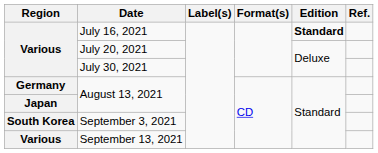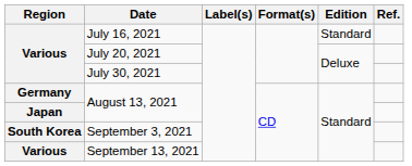July 16, 2021 | Edition: bold -> normal
